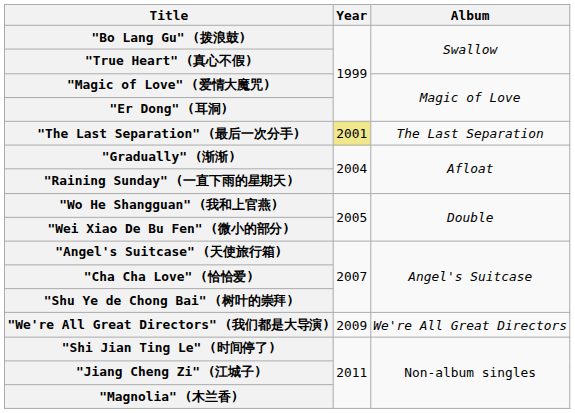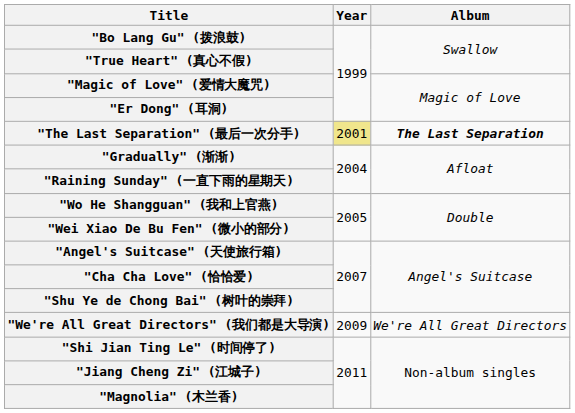"The Last Separation" (最后一次分手) | Album: normal -> bold
